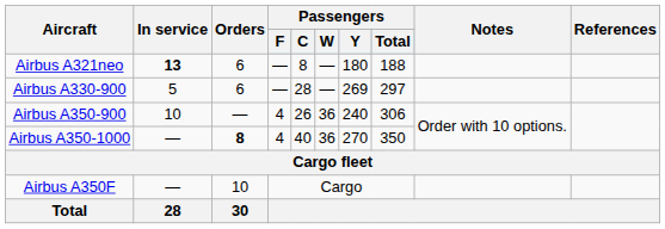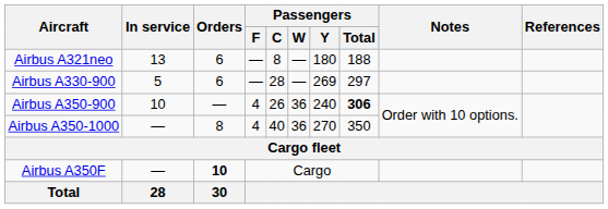Airbus A321neo | In service: bold -> normal
Airbus A350-900 | Passengers / Total: normal -> bold
Airbus A350-1000 | Orders: bold -> normal
Airbus A350F | Orders: normal -> bold
